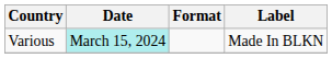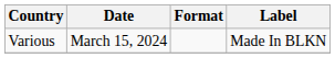Various | Date: paleturquoise background -> no background
